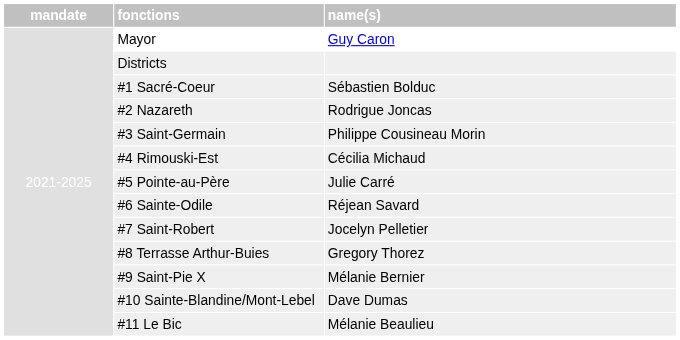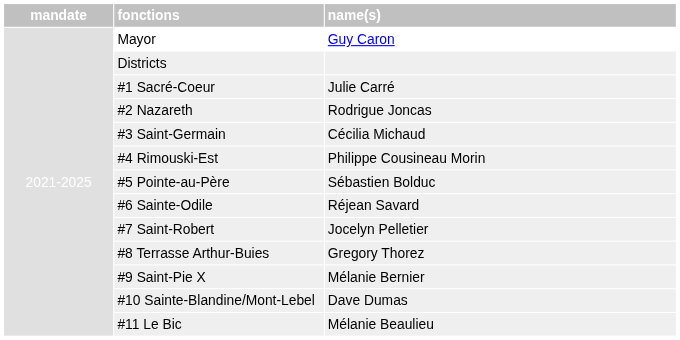#1 Sacré-Coeur | name(s): Sébastien Bolduc -> Julie Carré
#3 Saint-Germain | name(s): Philippe Cousineau Morin -> Cécilia Michaud
#4 Rimouski-Est | name(s): Cécilia Michaud -> Philippe Cousineau Morin
#5 Pointe-au-Père | name(s): Julie Carré -> Sébastien Bolduc
